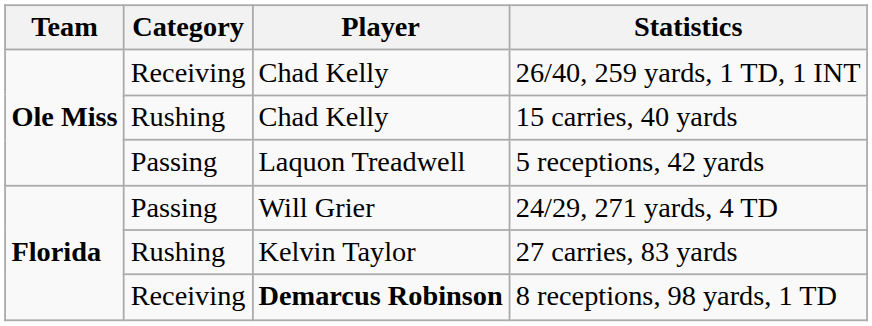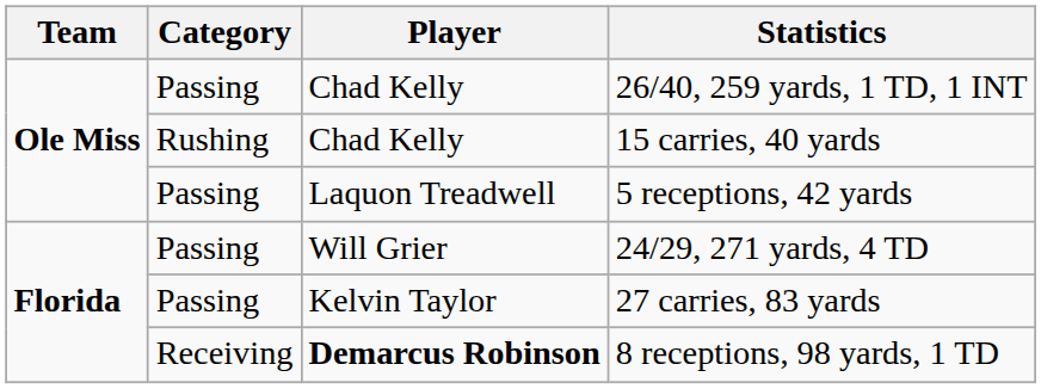26/40, 259 yards, 1 TD, 1 INT | Category: Receiving -> Passing
27 carries, 83 yards | Category: Rushing -> Passing
